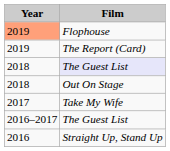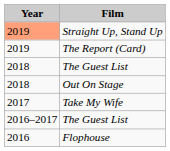row 2 | Film: Flophouse -> Straight Up, Stand Up
row 4 | Film: lavender background -> no background
row 8 | Film: Straight Up, Stand Up -> Flophouse
